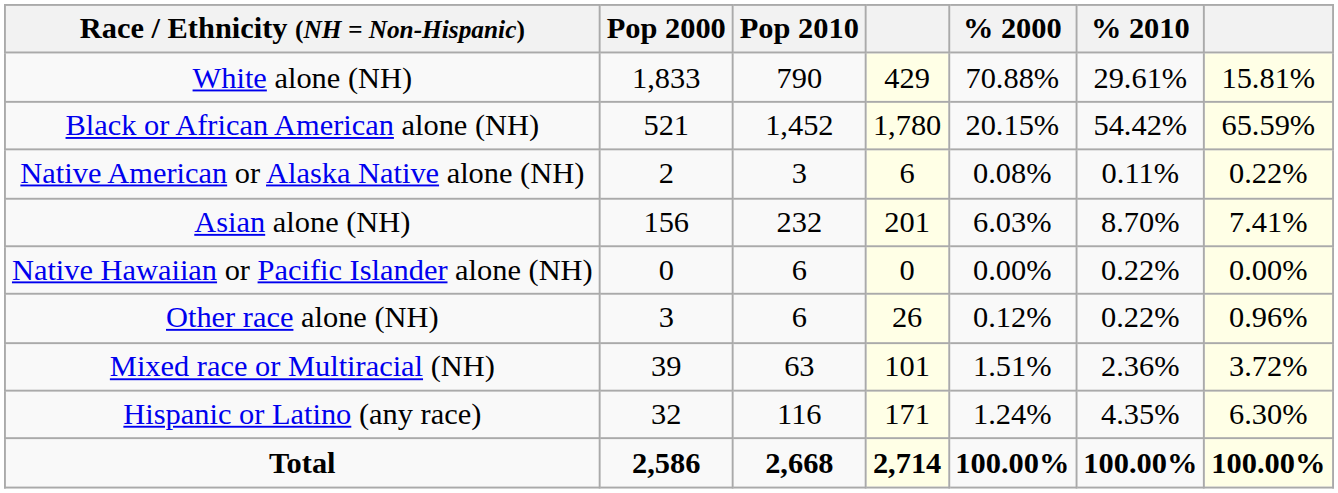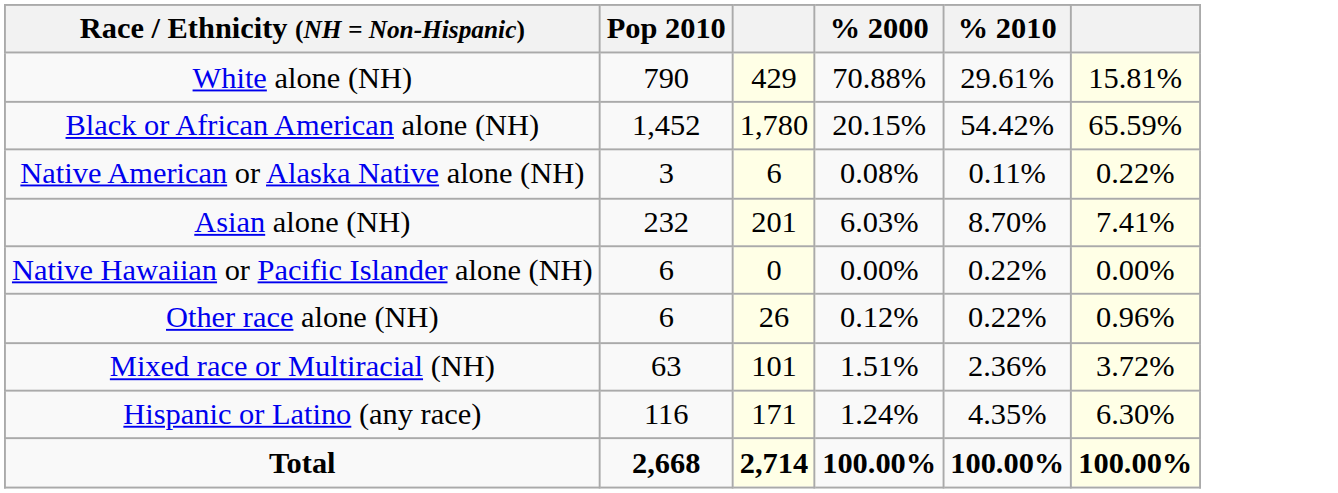- column: Pop 2000 | 1,833 | 521 | 2 | 156 | 0 | 3 | 39 | 32 | 2,586
